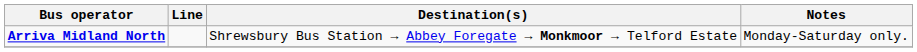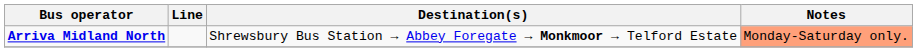Arriva Midland North | Notes: no background -> lightsalmon background
